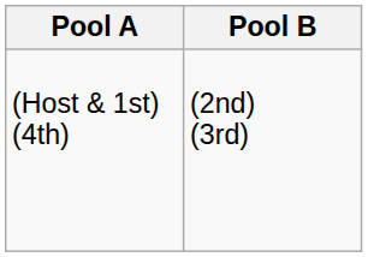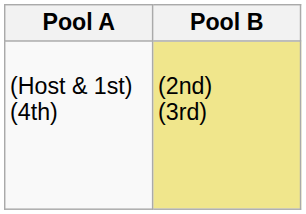(Host & 1st) (4th) | Pool B: no background -> khaki background
